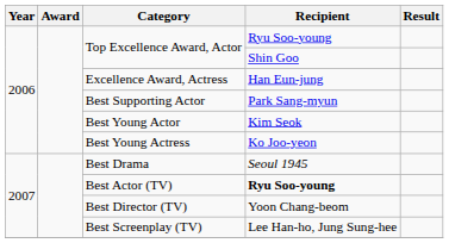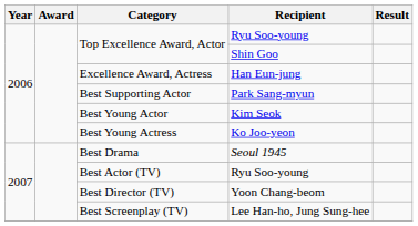Best Actor (TV) | Recipient: bold -> normal
